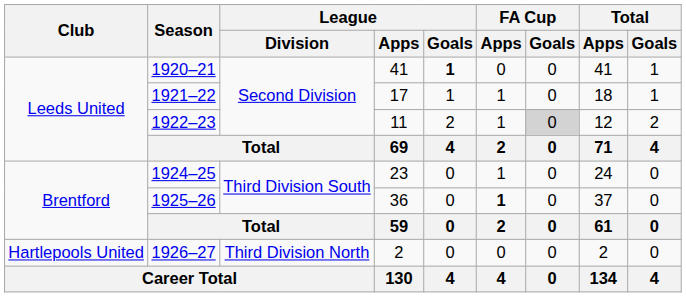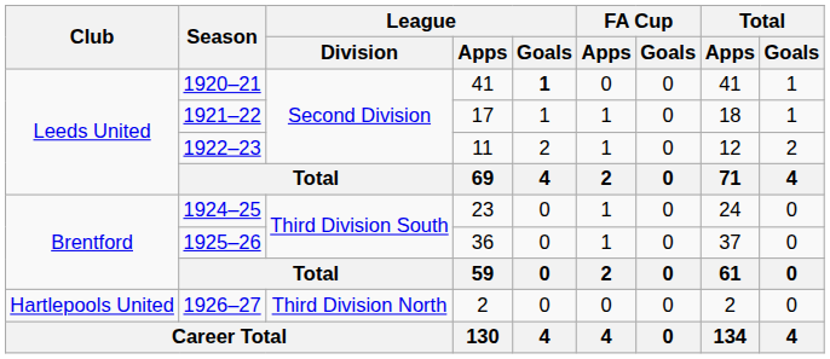1922–23 | FA Cup / Goals: lightgrey background -> no background
1925–26 | FA Cup / Apps: bold -> normal
